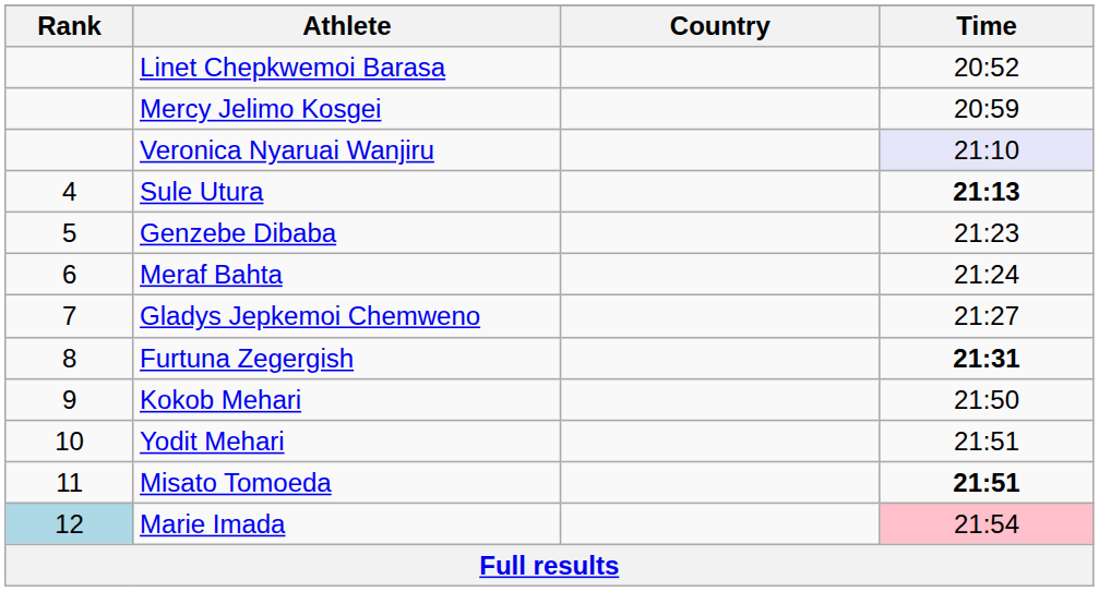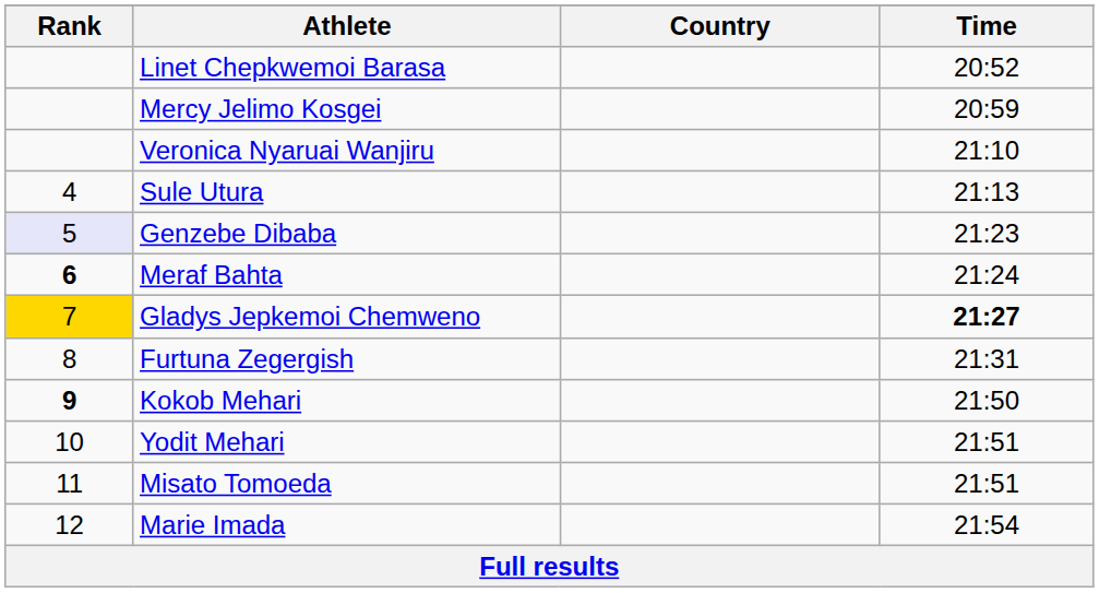Veronica Nyaruai Wanjiru | Time: lavender background -> no background
Sule Utura | Time: bold -> normal
Genzebe Dibaba | Rank: no background -> lavender background
Meraf Bahta | Rank: normal -> bold
Gladys Jepkemoi Chemweno | Rank: no background -> gold background
Gladys Jepkemoi Chemweno | Time: normal -> bold
Furtuna Zegergish | Time: bold -> normal
Kokob Mehari | Rank: normal -> bold
Misato Tomoeda | Time: bold -> normal
Marie Imada | Rank: lightblue background -> no background
Marie Imada | Time: pink background -> no background
